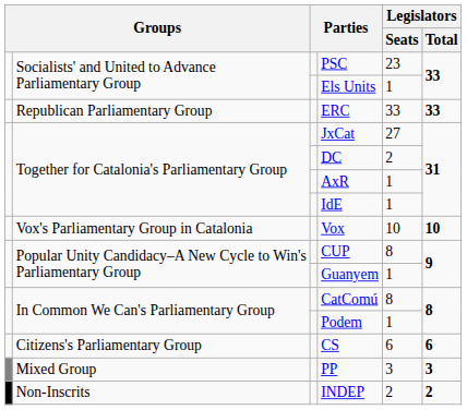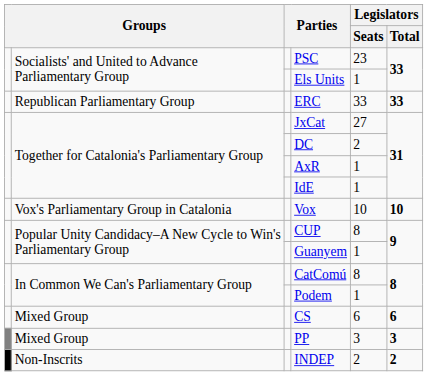CS | column 2: Citizens's Parliamentary Group -> Mixed Group
